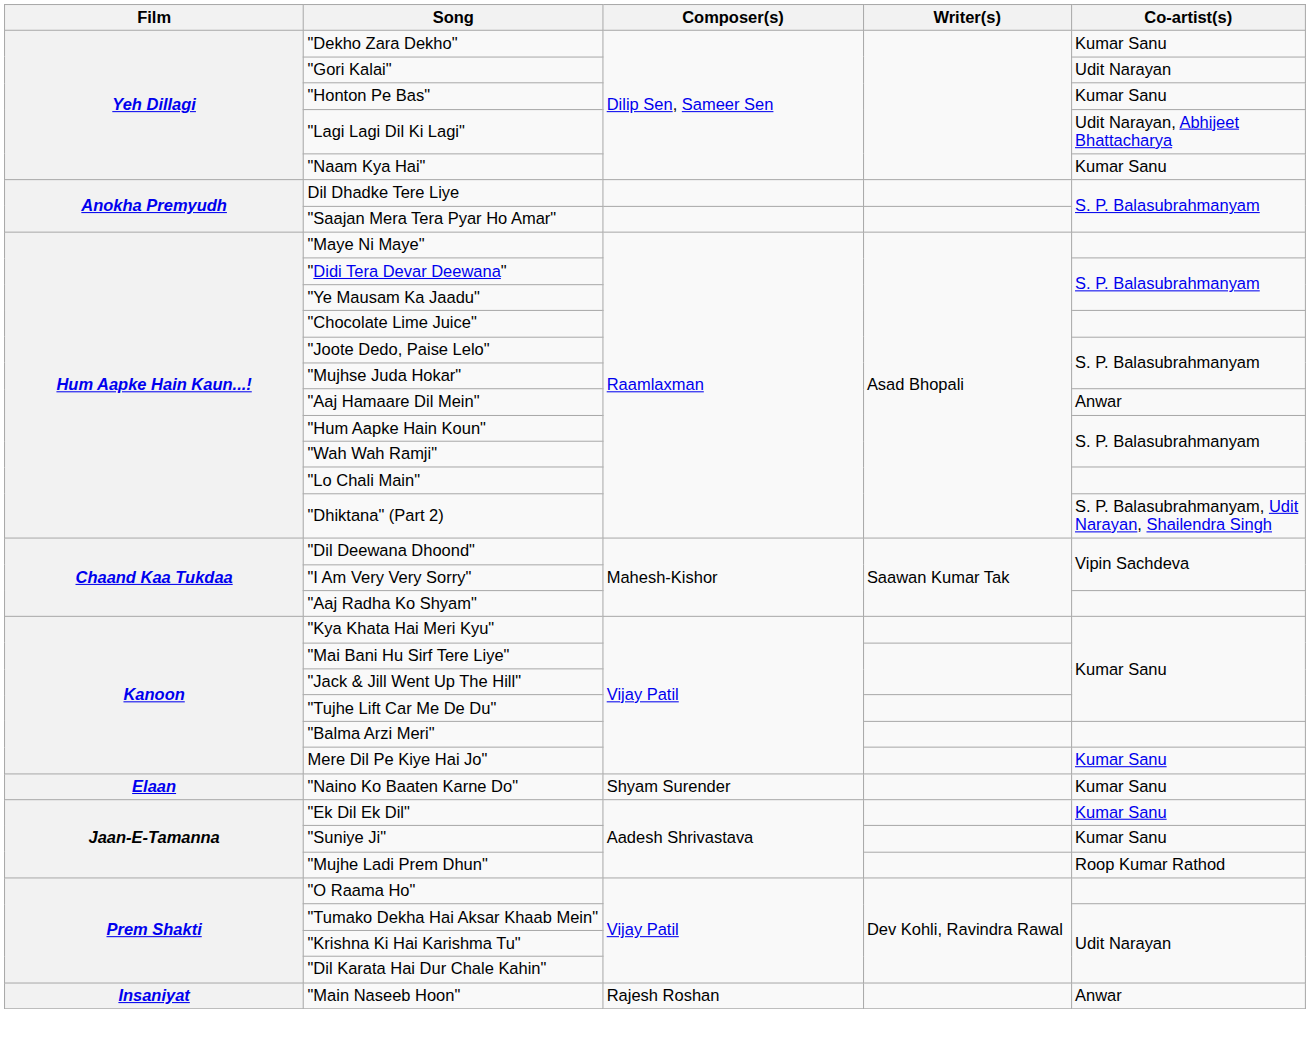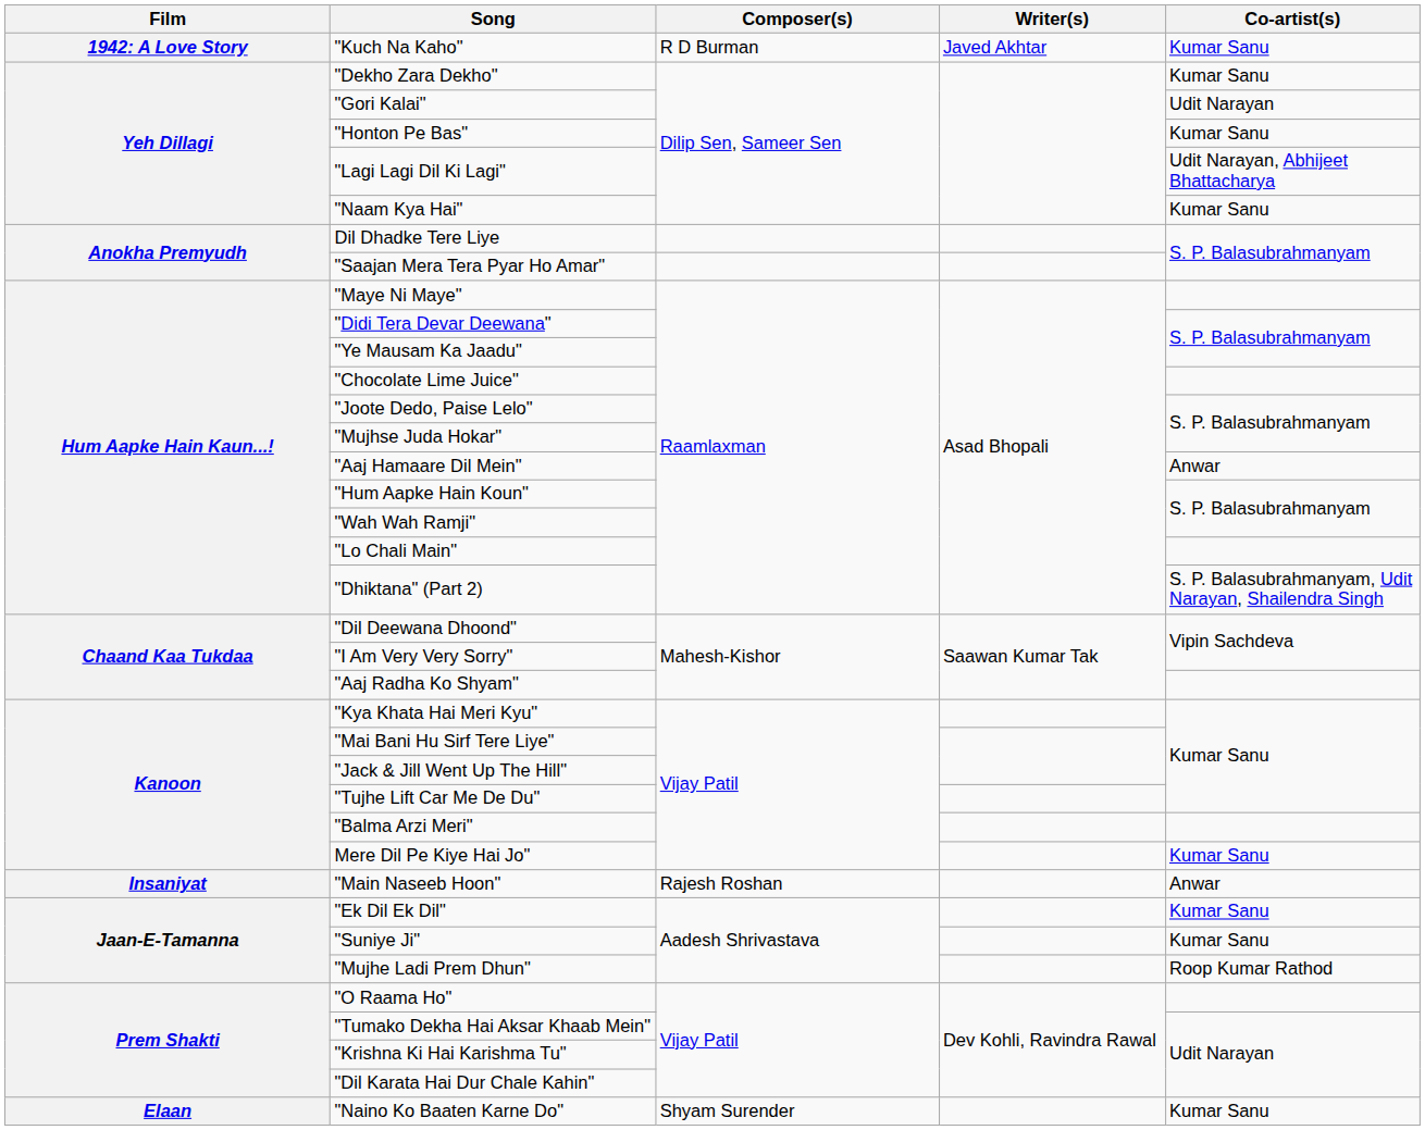+ row: 1942: A Love Story | "Kuch Na Kaho" | R D Burman | Javed Akhtar | Kumar Sanu
rows swapped: "Main Naseeb Hoon" <-> "Naino Ko Baaten Karne Do"
